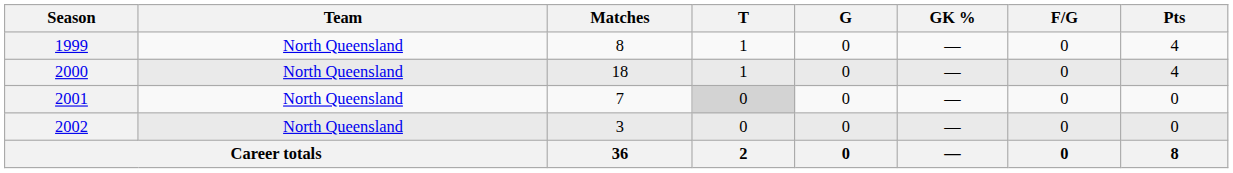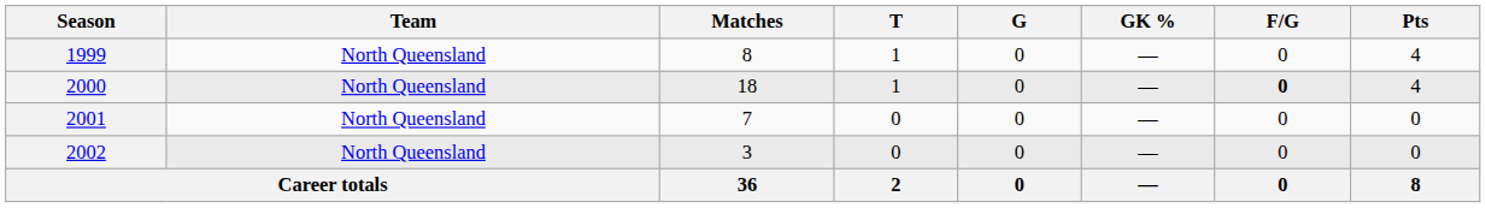2000 | F/G: normal -> bold
2001 | T: lightgrey background -> no background
